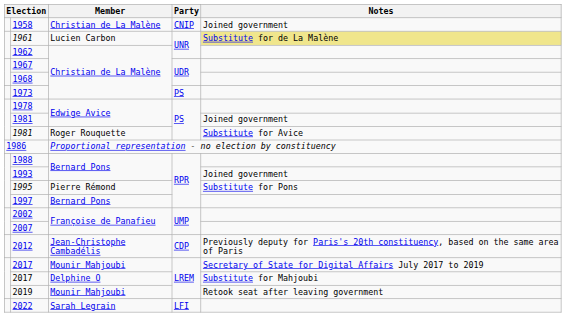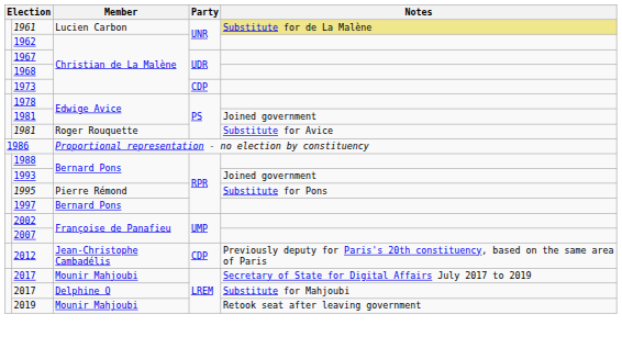- row: 1958 | Christian de La Malène | CNIP | Joined government
1973 | Party: PS -> CDP
- row: 2022 | Sarah Legrain | LFI
